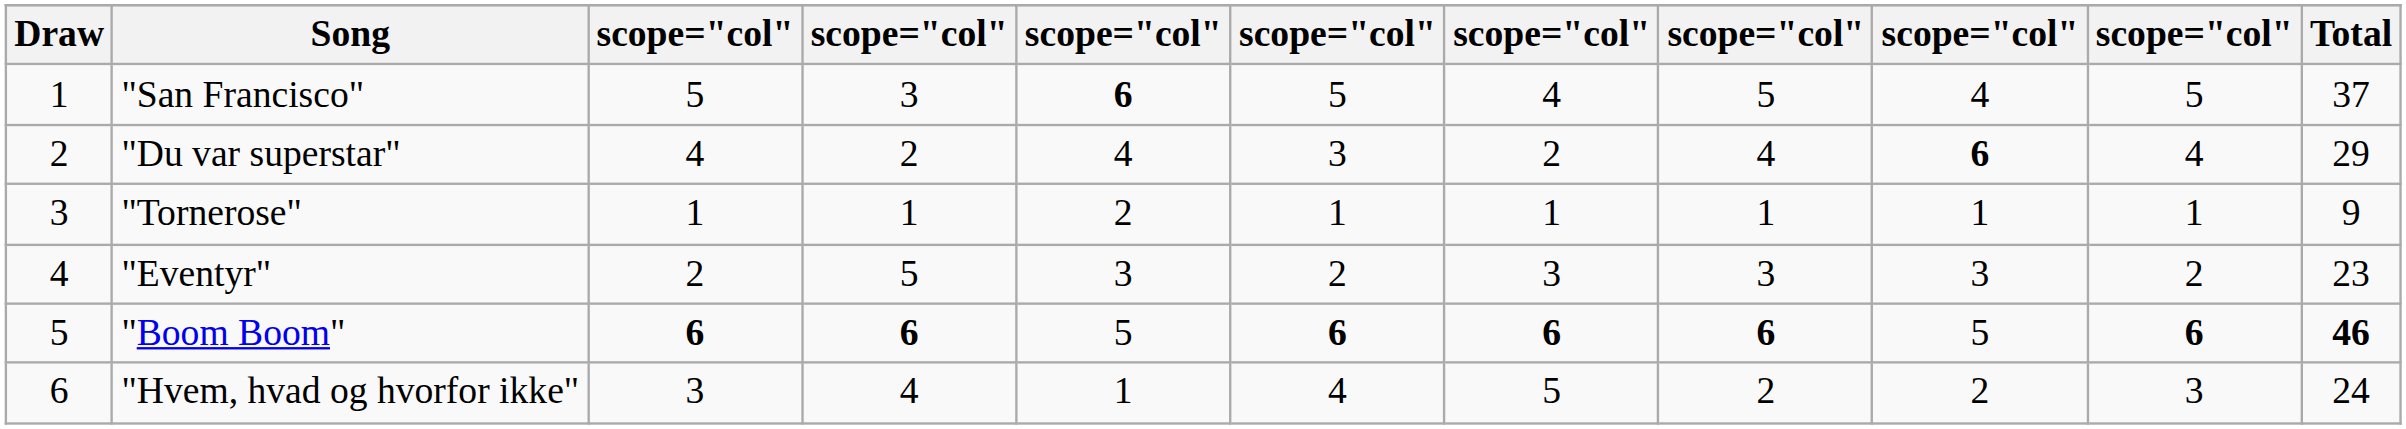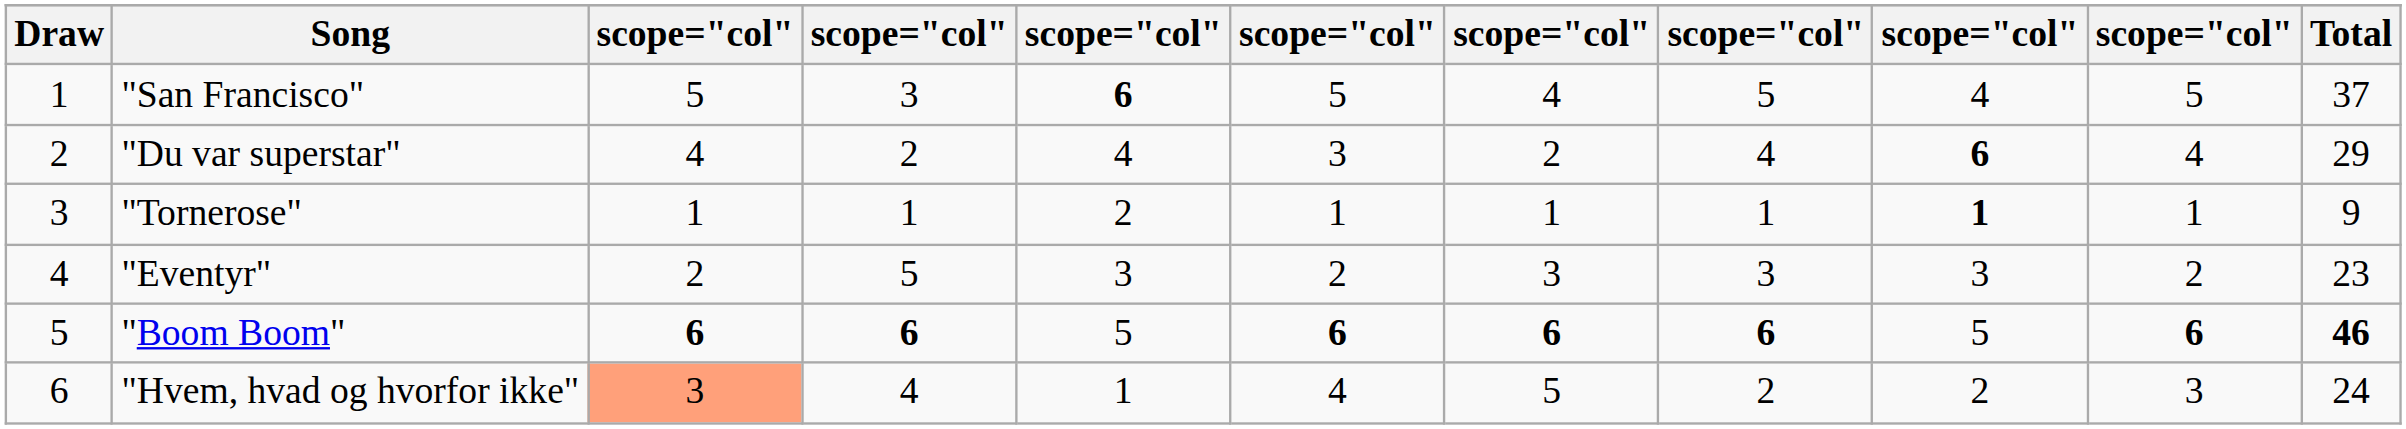"Tornerose" | column 9: normal -> bold
"Hvem, hvad og hvorfor ikke" | column 3: no background -> lightsalmon background
